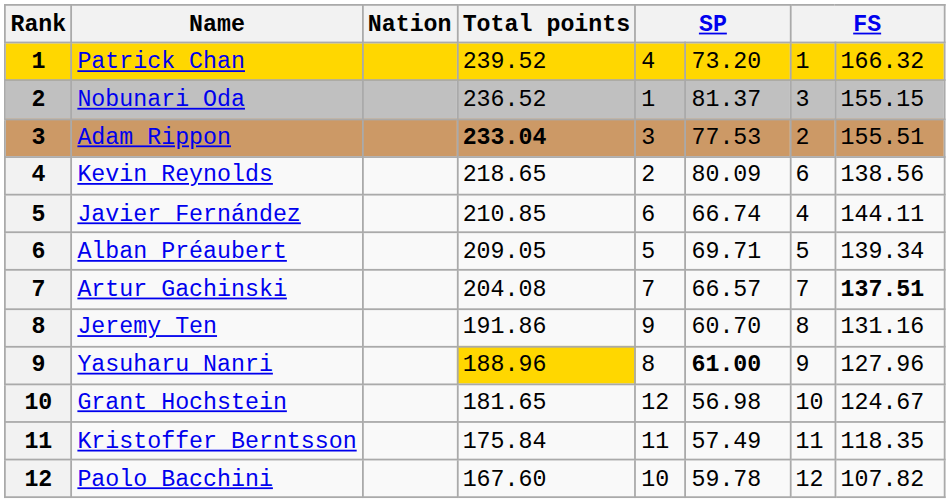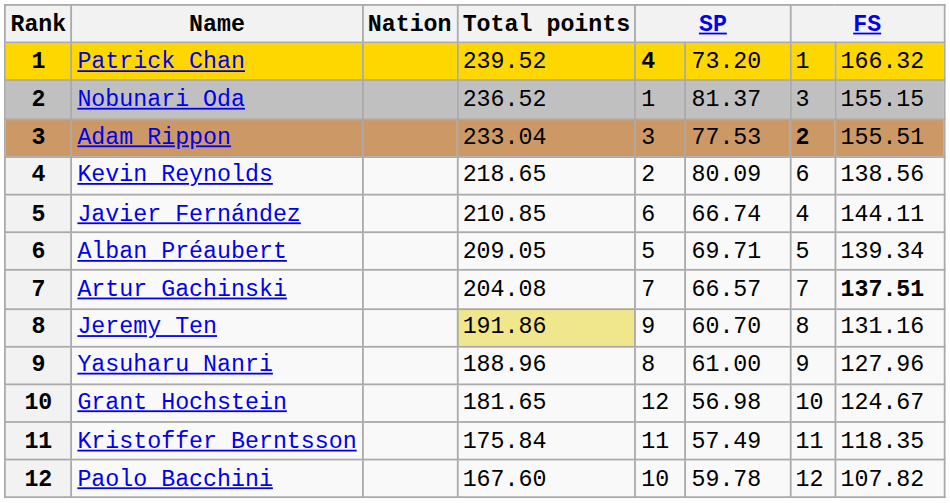Patrick Chan | column 5: normal -> bold
Adam Rippon | Total points: bold -> normal
Adam Rippon | column 7: normal -> bold
Jeremy Ten | Total points: no background -> khaki background
Yasuharu Nanri | Total points: gold background -> no background
Yasuharu Nanri | column 6: bold -> normal
